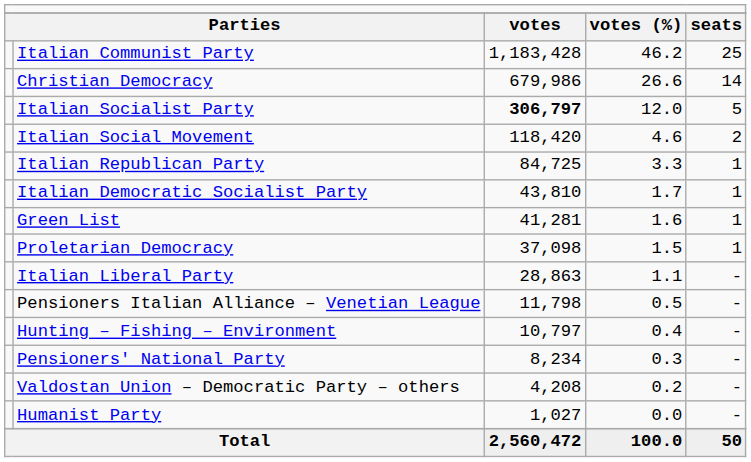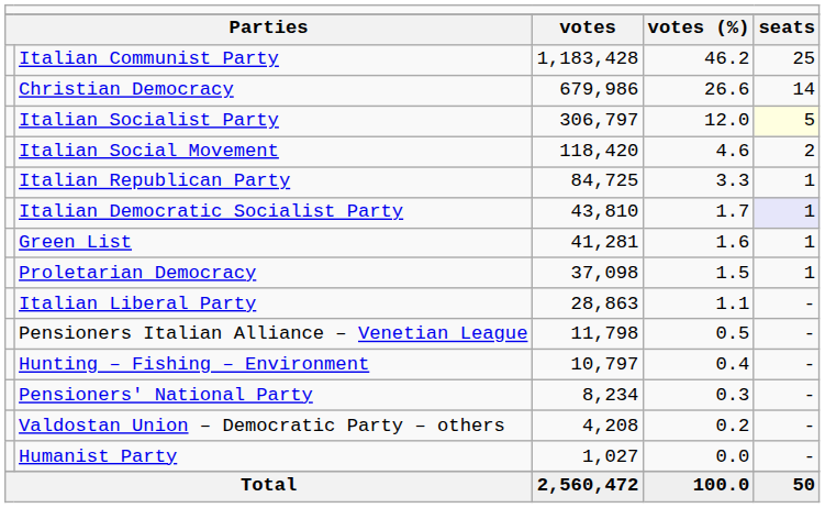Italian Socialist Party | column 3: bold -> normal
Italian Socialist Party | column 5: no background -> lightyellow background
Italian Democratic Socialist Party | column 5: no background -> lavender background
